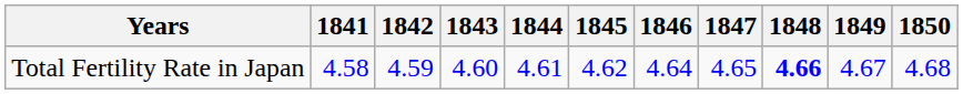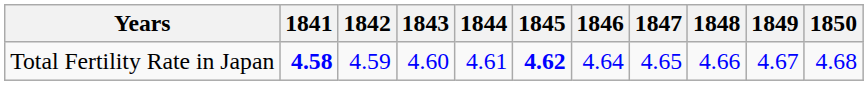row 2 | 1841: normal -> bold
row 2 | 1845: normal -> bold
row 2 | 1848: bold -> normal
